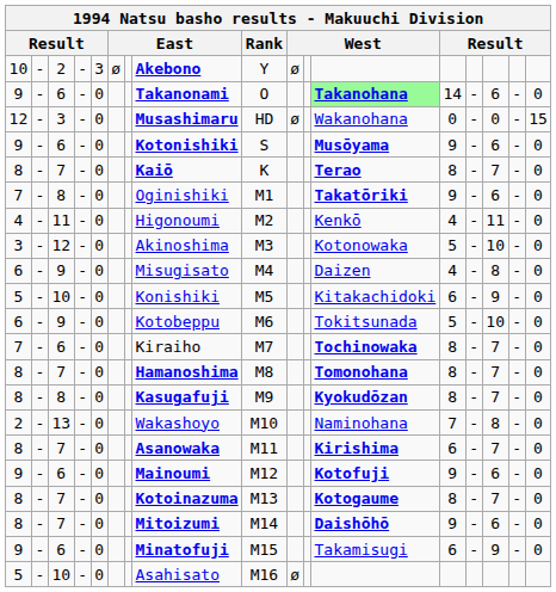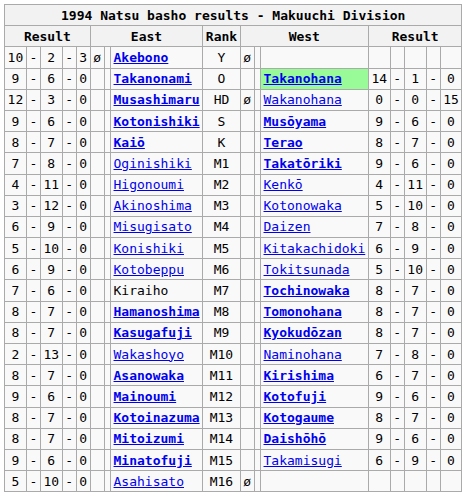row 4 | column 15: 6 -> 1
row 11 | column 13: 4 -> 7
row 16 | column 3: 8 -> 7
